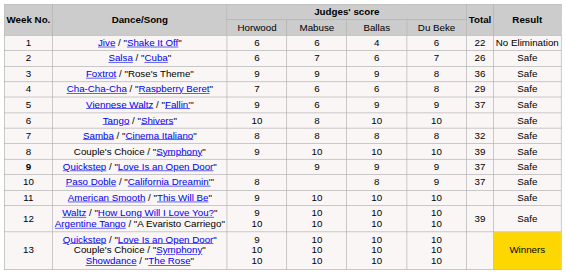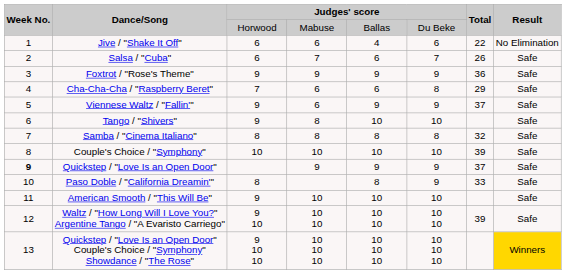Foxtrot / "Rose's Theme" | column 6: 8 -> 9
Tango / "Shivers" | column 3: 10 -> 9
Couple's Choice / "Symphony" | column 3: 9 -> 10
Paso Doble / "California Dreamin'" | Total: 37 -> 33
